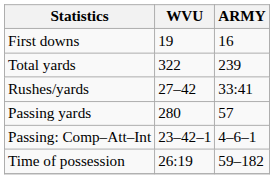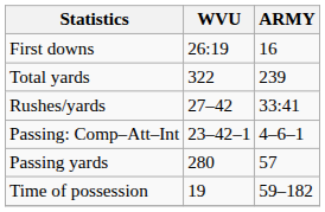First downs | WVU: 19 -> 26:19
rows swapped: Passing yards <-> Passing: Comp–Att–Int
Time of possession | WVU: 26:19 -> 19
